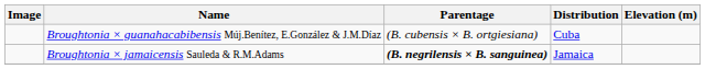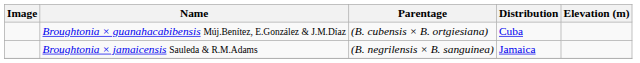Broughtonia × jamaicensis Sauleda & R.M.Adams | Parentage: bold -> normal
